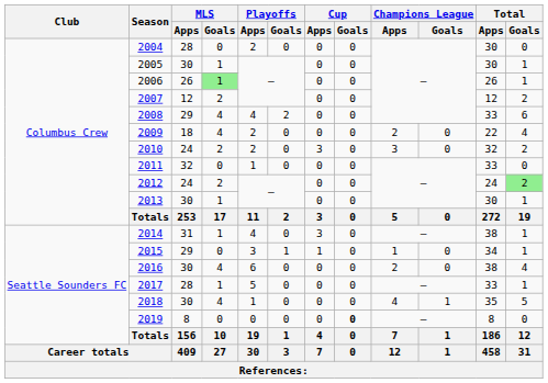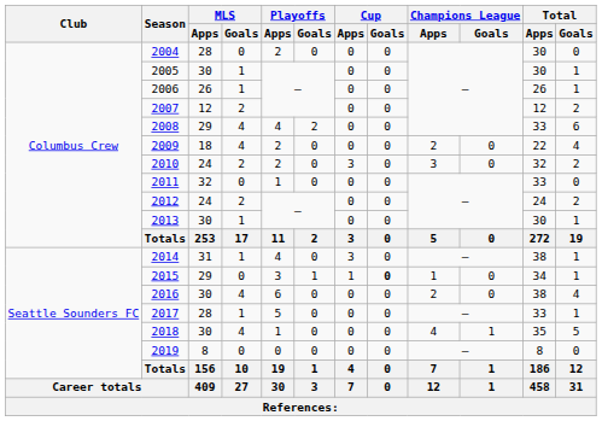2006 | MLS / Goals: lightgreen background -> no background
2012 | Total / Goals: lightgreen background -> no background
2015 | Cup / Goals: normal -> bold
2019 | Cup / Goals: bold -> normal
